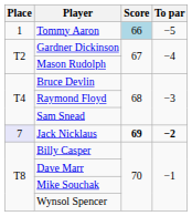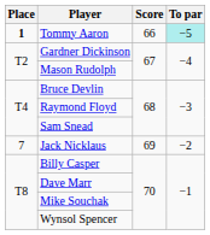Tommy Aaron | Place: normal -> bold
Tommy Aaron | Score: lightblue background -> no background
Tommy Aaron | To par: no background -> paleturquoise background
Jack Nicklaus | Place: lavender background -> no background
Jack Nicklaus | Score: bold -> normal
Jack Nicklaus | To par: bold -> normal
